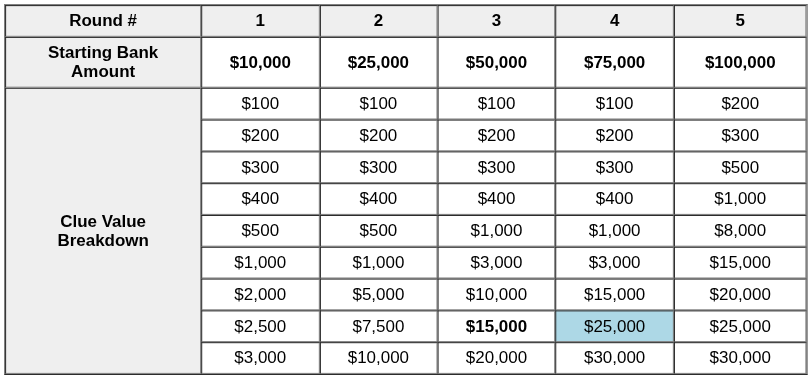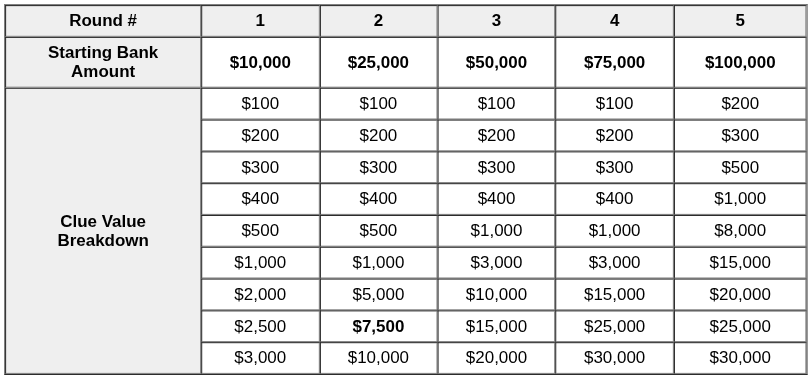$2,500 | 2: normal -> bold
$2,500 | 3: bold -> normal
$2,500 | 4: lightblue background -> no background
